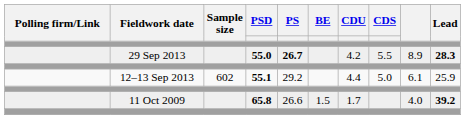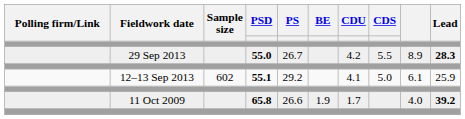29 Sep 2013 | PS: bold -> normal
12–13 Sep 2013 | CDU: 4.4 -> 4.1
11 Oct 2009 | BE: 1.5 -> 1.9
